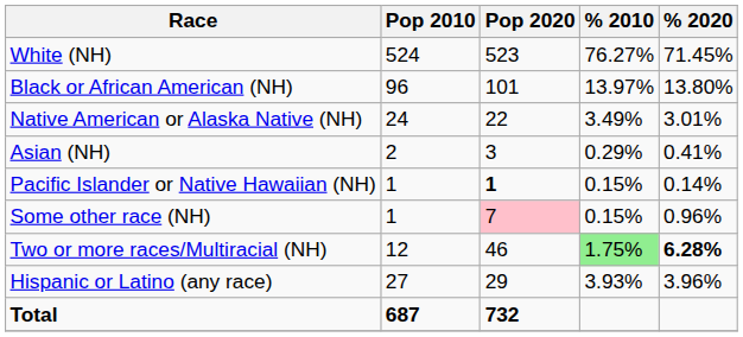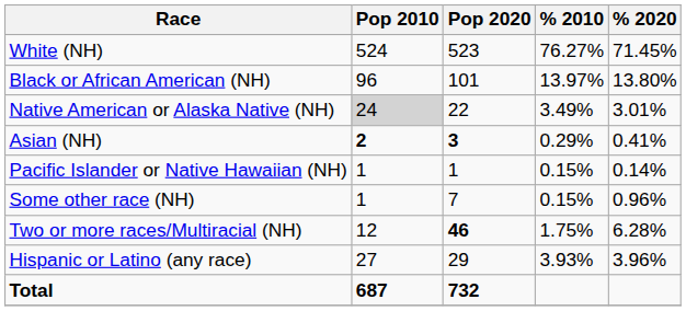Native American or Alaska Native (NH) | Pop 2010: no background -> lightgrey background
Asian (NH) | Pop 2010: normal -> bold
Asian (NH) | Pop 2020: normal -> bold
Pacific Islander or Native Hawaiian (NH) | Pop 2020: bold -> normal
Some other race (NH) | Pop 2020: pink background -> no background
Two or more races/Multiracial (NH) | Pop 2020: normal -> bold
Two or more races/Multiracial (NH) | % 2010: lightgreen background -> no background
Two or more races/Multiracial (NH) | % 2020: bold -> normal
